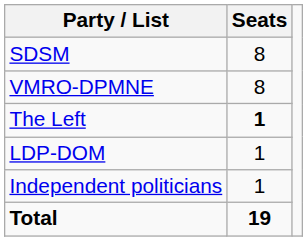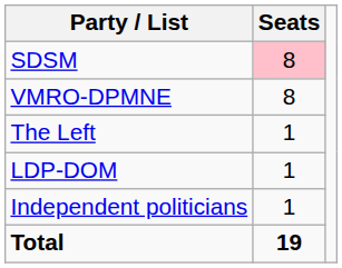SDSM | Seats: no background -> pink background
The Left | Seats: bold -> normal
